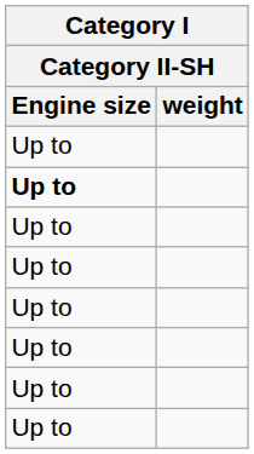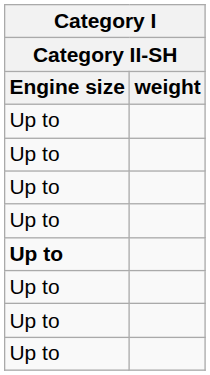row 5 | Engine size: bold -> normal
row 8 | Engine size: normal -> bold
